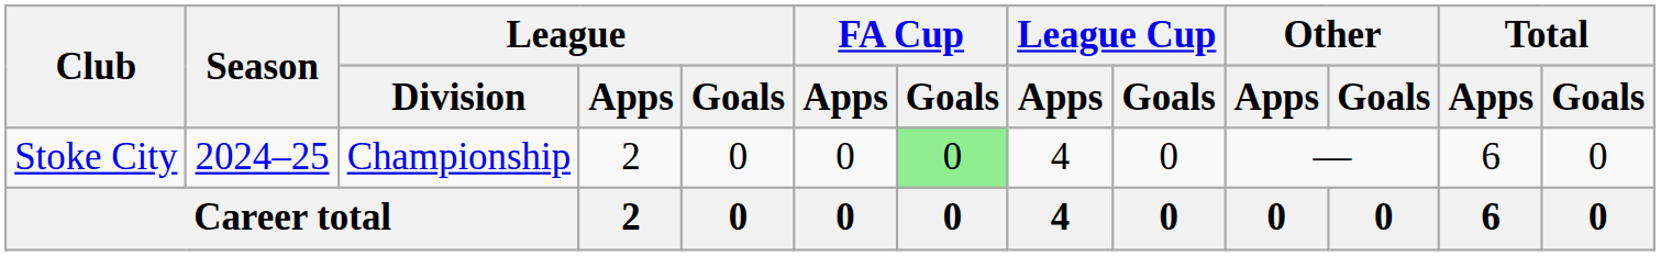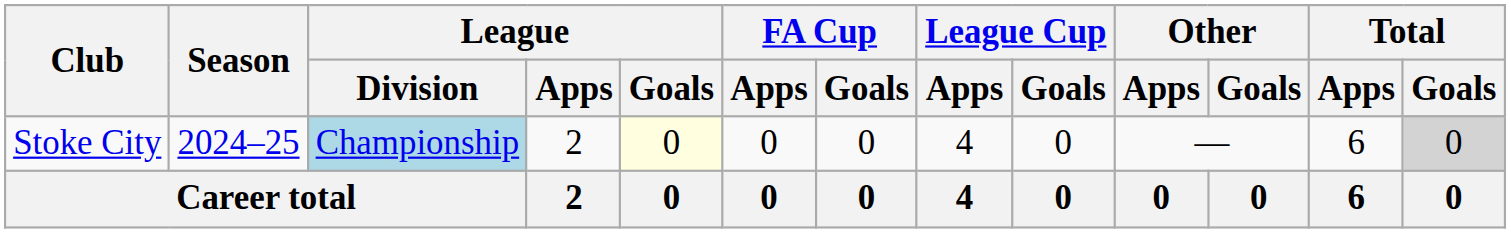Stoke City | League / Division: no background -> lightblue background
Stoke City | League / Goals: no background -> lightyellow background
Stoke City | FA Cup / Goals: lightgreen background -> no background
Stoke City | Total / Goals: no background -> lightgrey background
